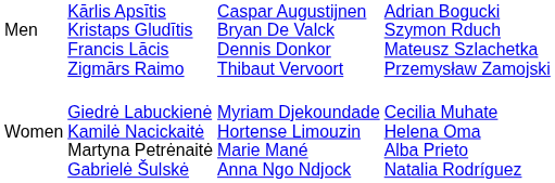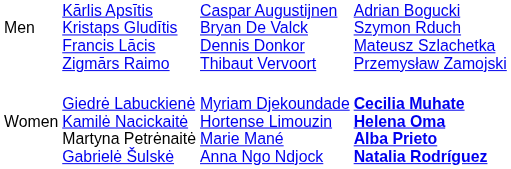Women | column 4: normal -> bold
